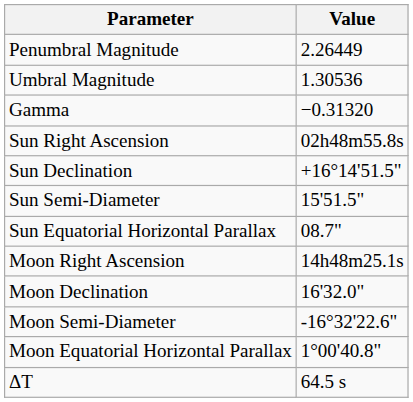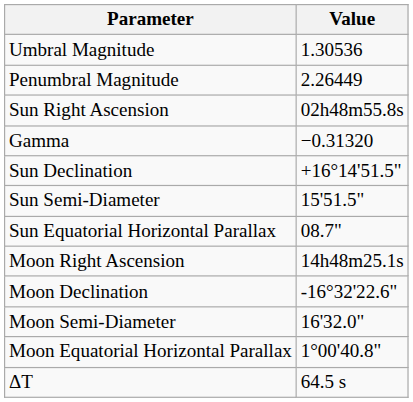rows swapped: Penumbral Magnitude <-> Umbral Magnitude
rows swapped: Gamma <-> Sun Right Ascension
Moon Declination | Value: 16'32.0" -> -16°32'22.6"
Moon Semi-Diameter | Value: -16°32'22.6" -> 16'32.0"
